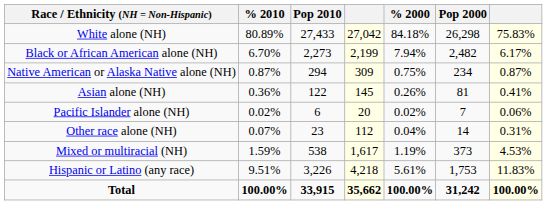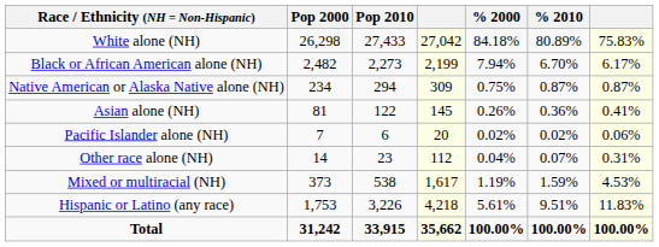columns swapped: Pop 2000 <-> % 2010
